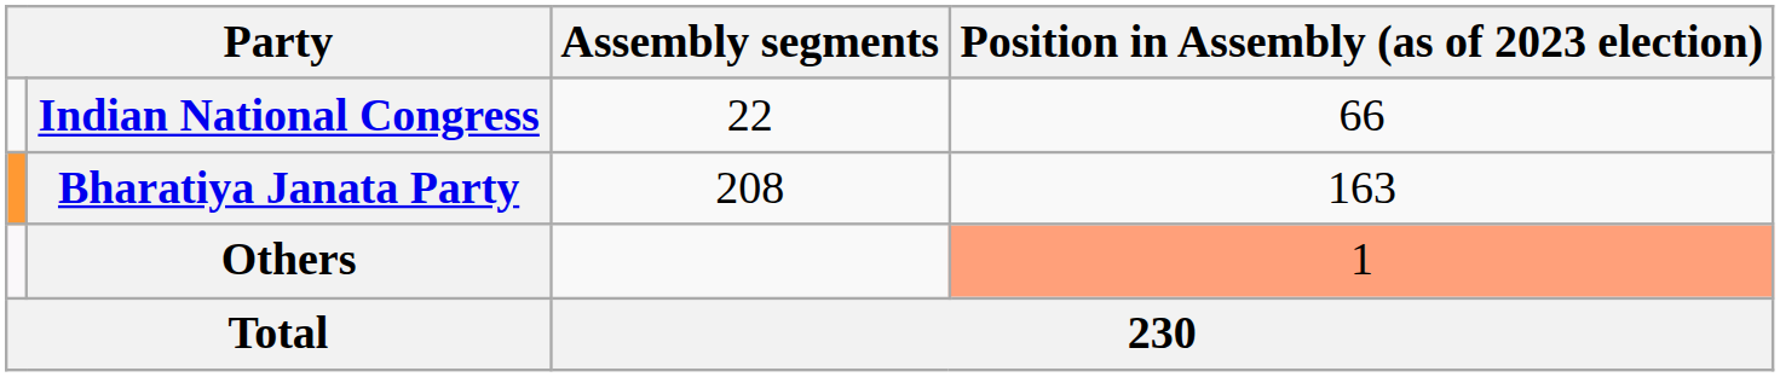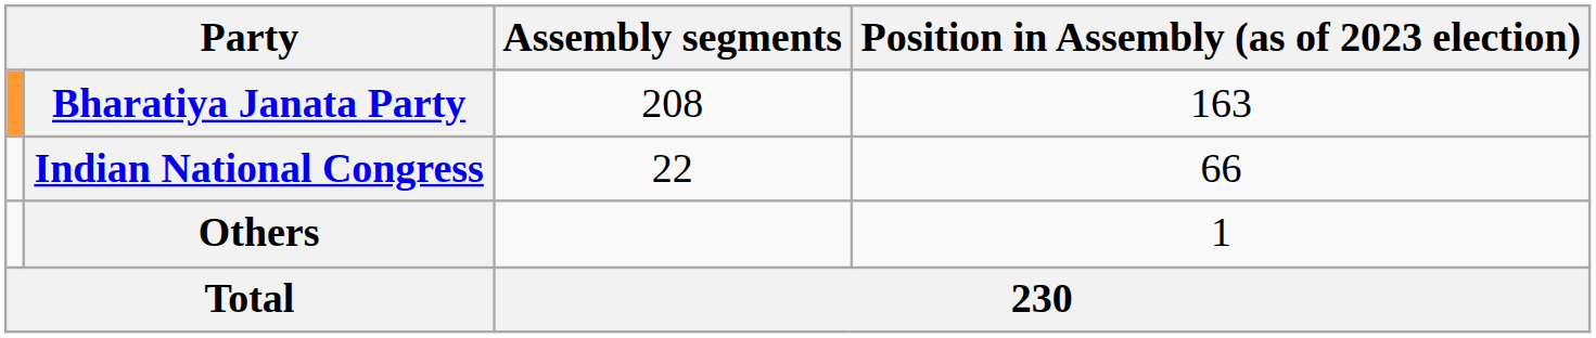rows swapped: Bharatiya Janata Party <-> Indian National Congress
Others | Position in Assembly (as of 2023 election): lightsalmon background -> no background
